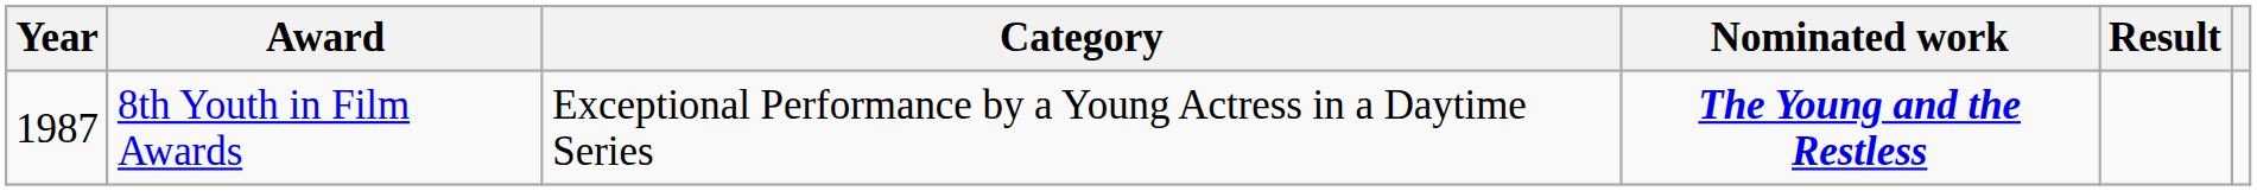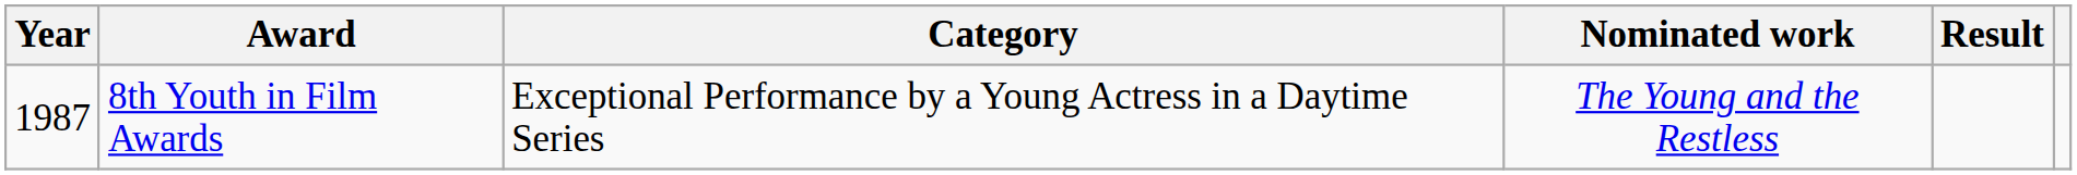8th Youth in Film Awards | Nominated work: bold -> normal
